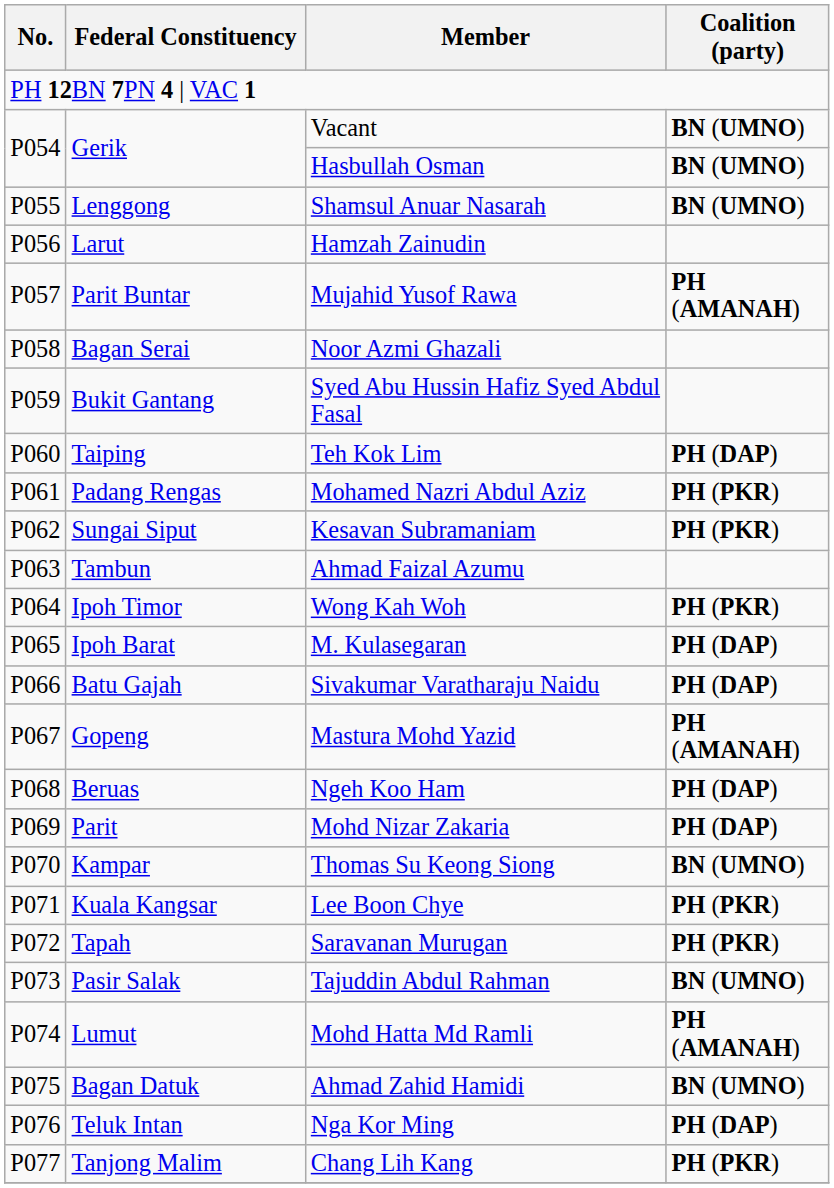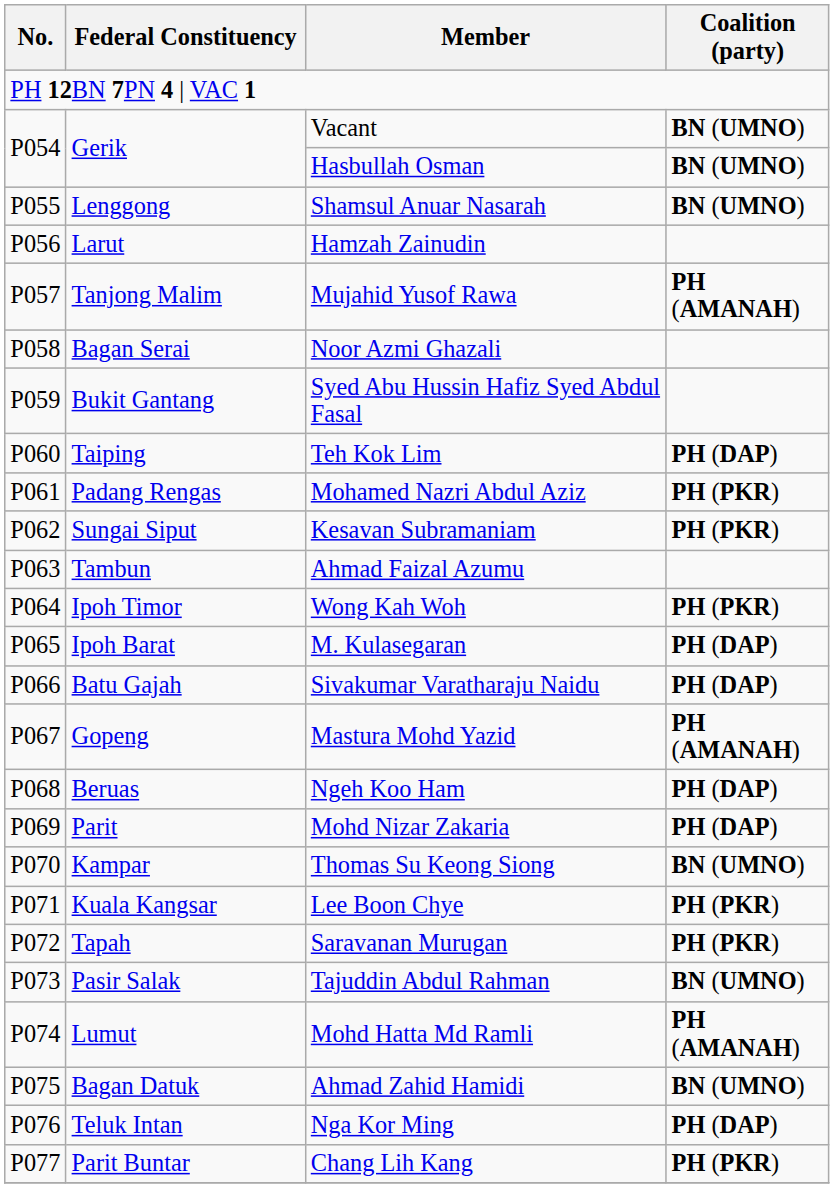Mujahid Yusof Rawa | Federal Constituency: Parit Buntar -> Tanjong Malim
Chang Lih Kang | Federal Constituency: Tanjong Malim -> Parit Buntar
